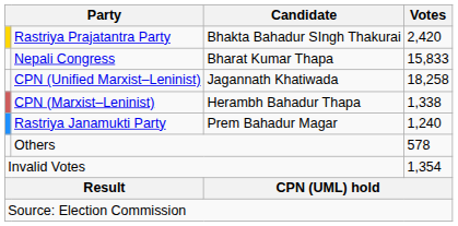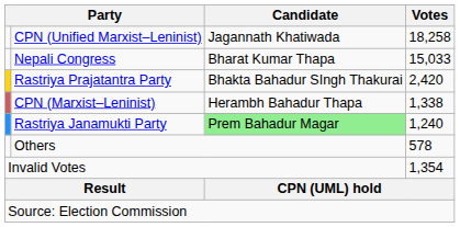rows swapped: CPN (Unified Marxist–Leninist) <-> Rastriya Prajatantra Party
Nepali Congress | Votes: 15,833 -> 15,033
Rastriya Janamukti Party | Candidate: no background -> lightgreen background
